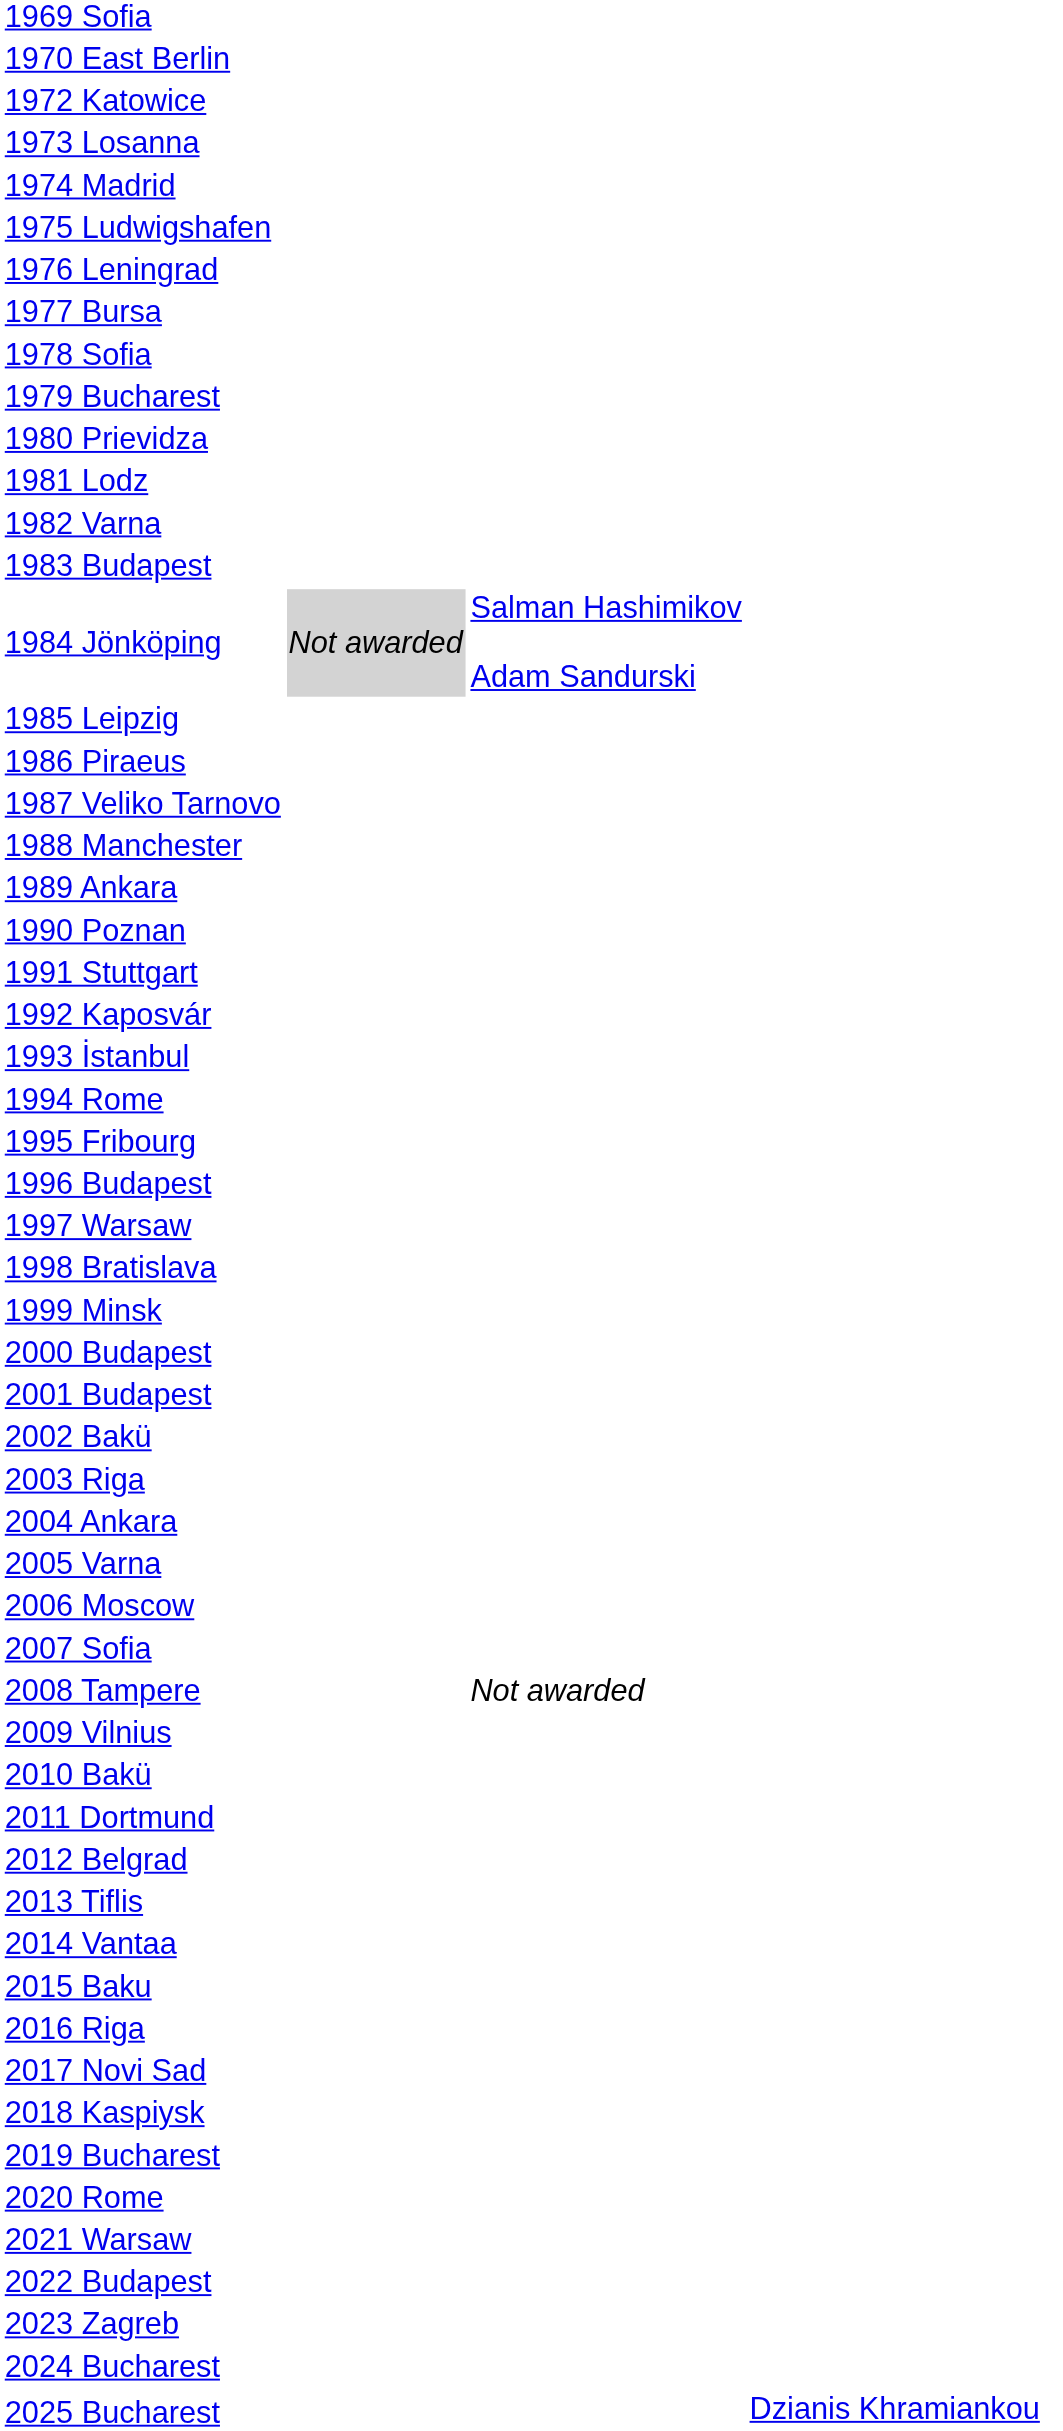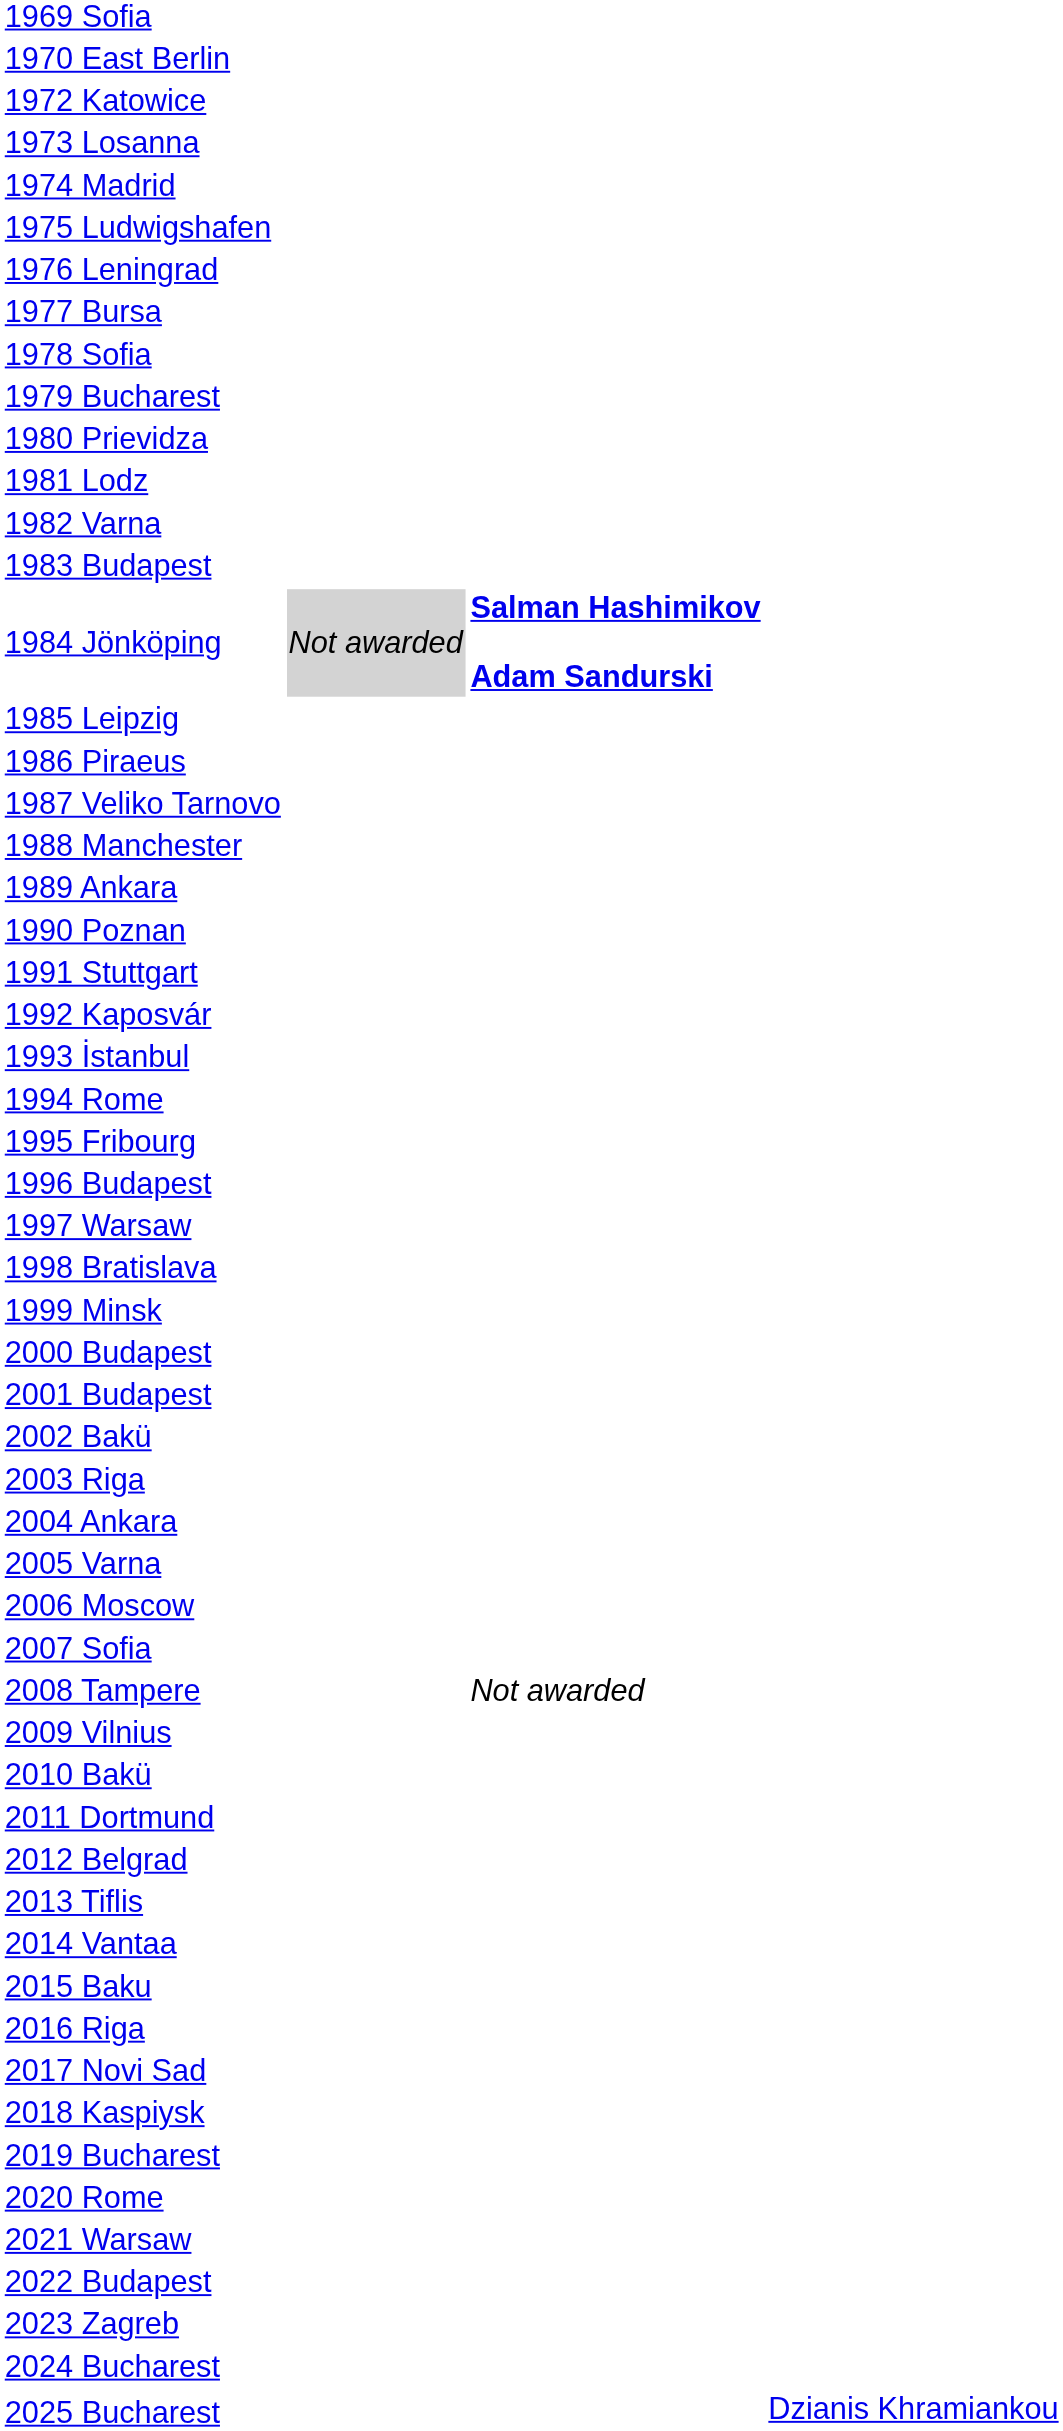1984 Jönköping | column 3: normal -> bold
